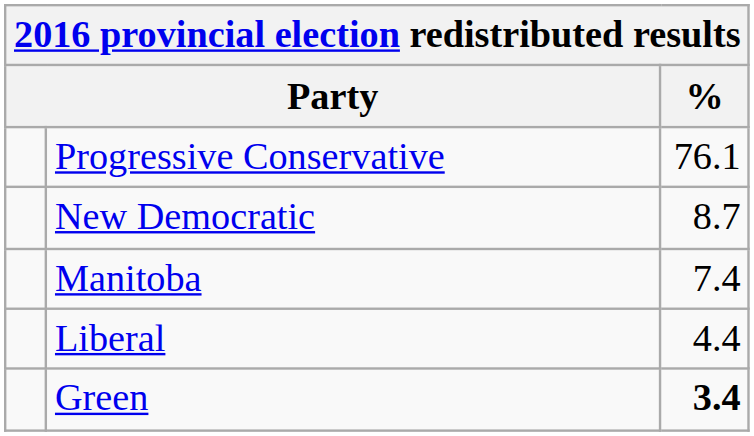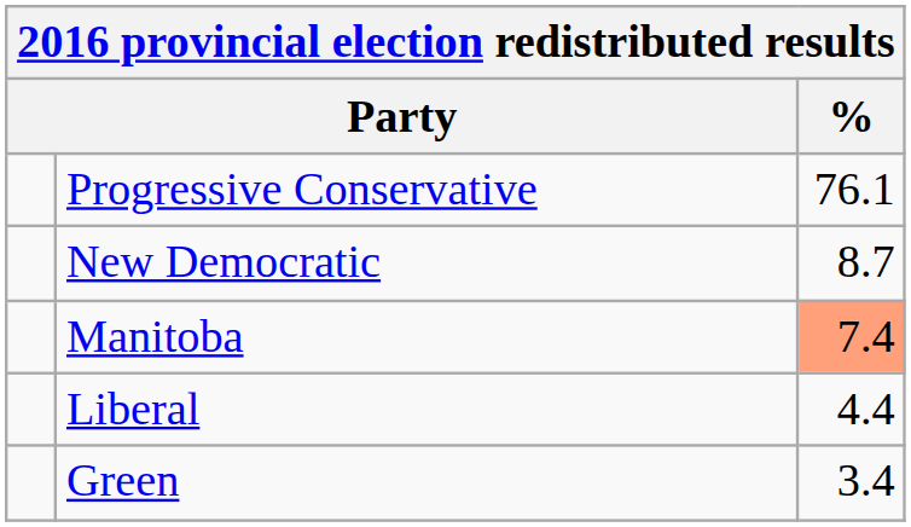Manitoba | %: no background -> lightsalmon background
Green | %: bold -> normal
